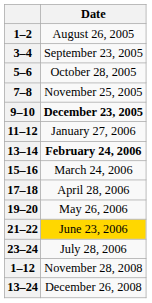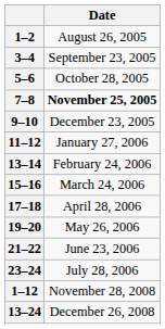7–8 | Date: normal -> bold
9–10 | Date: bold -> normal
13–14 | Date: bold -> normal
21–22 | Date: gold background -> no background
